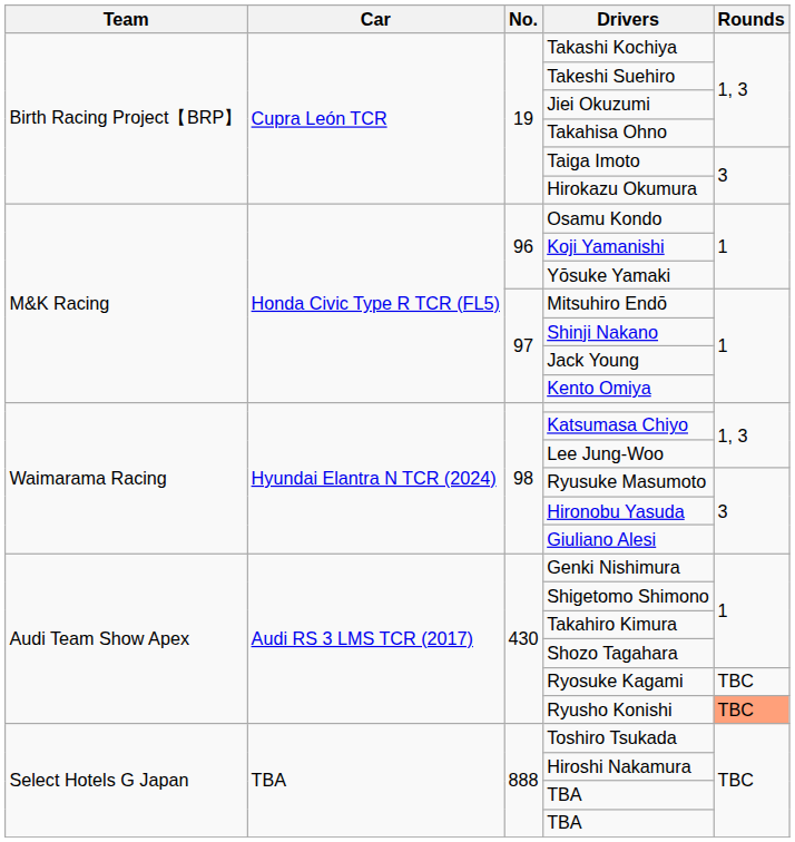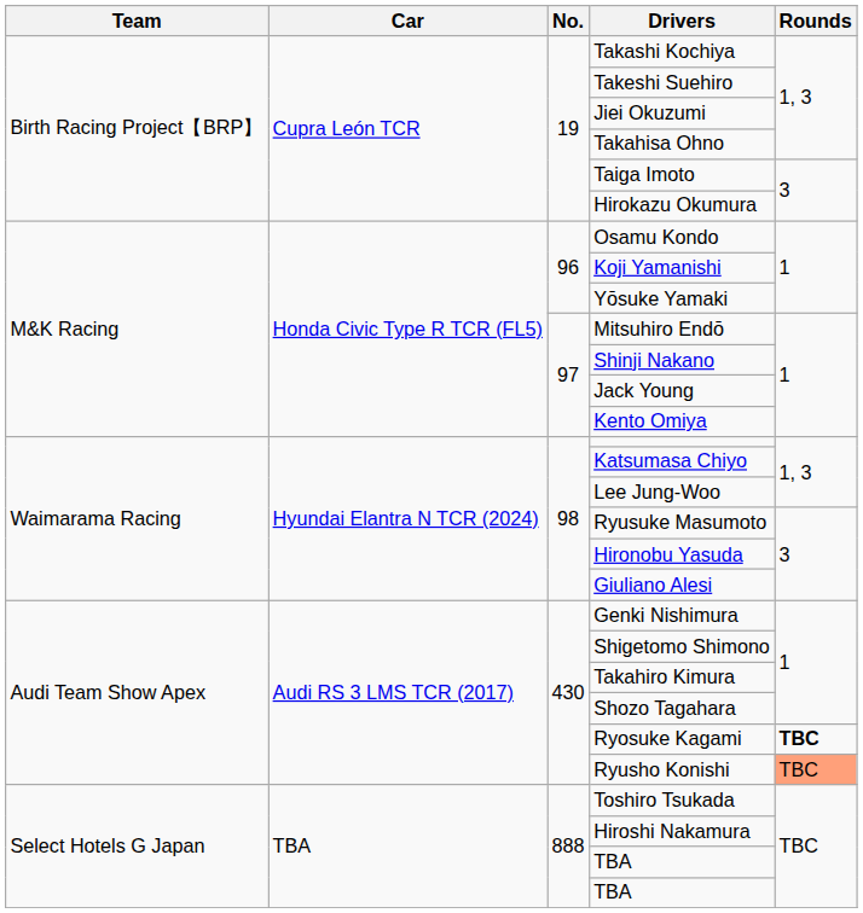Ryosuke Kagami | Rounds: normal -> bold
